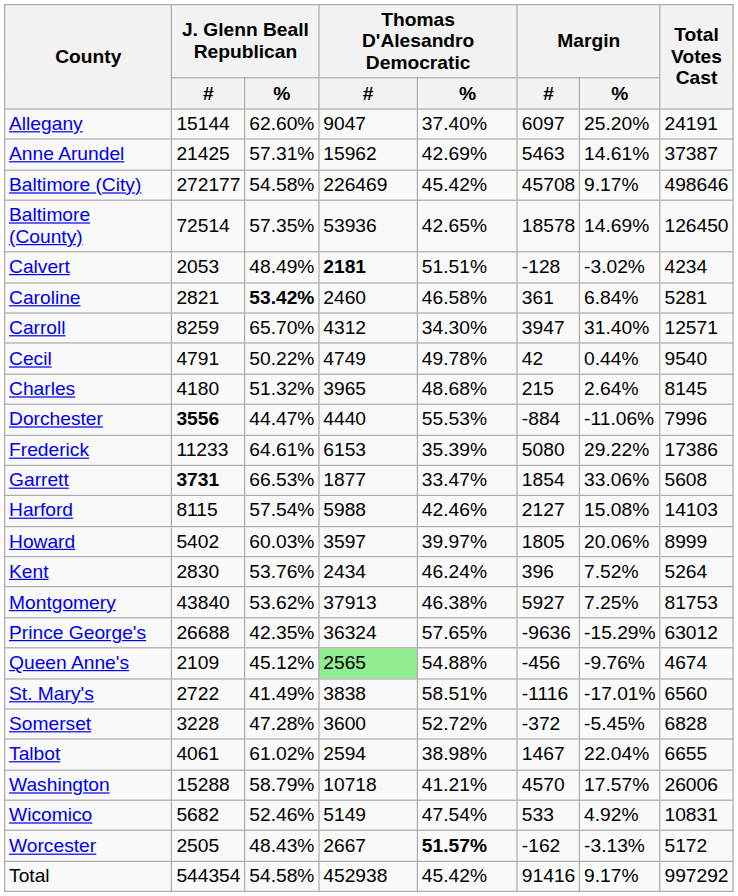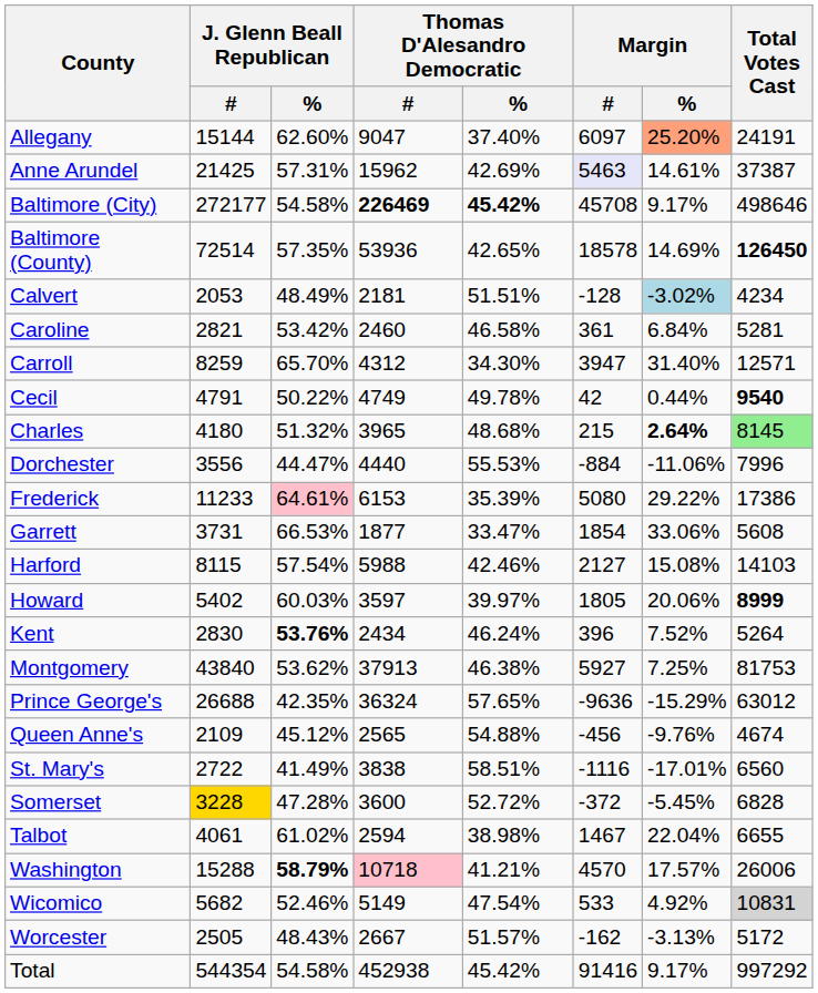Allegany | Margin / %: no background -> lightsalmon background
Anne Arundel | Margin / #: no background -> lavender background
Baltimore (City) | Thomas D'Alesandro Democratic / #: normal -> bold
Baltimore (City) | Thomas D'Alesandro Democratic / %: normal -> bold
Baltimore (County) | Total Votes Cast: normal -> bold
Calvert | Thomas D'Alesandro Democratic / #: bold -> normal
Calvert | Margin / %: no background -> lightblue background
Caroline | J. Glenn Beall Republican / %: bold -> normal
Cecil | Total Votes Cast: normal -> bold
Charles | Margin / %: normal -> bold
Charles | Total Votes Cast: no background -> lightgreen background
Dorchester | J. Glenn Beall Republican / #: bold -> normal
Frederick | J. Glenn Beall Republican / %: no background -> pink background
Garrett | J. Glenn Beall Republican / #: bold -> normal
Howard | Total Votes Cast: normal -> bold
Kent | J. Glenn Beall Republican / %: normal -> bold
Queen Anne's | Thomas D'Alesandro Democratic / #: lightgreen background -> no background
Somerset | J. Glenn Beall Republican / #: no background -> gold background
Washington | J. Glenn Beall Republican / %: normal -> bold
Washington | Thomas D'Alesandro Democratic / #: no background -> pink background
Wicomico | Total Votes Cast: no background -> lightgrey background
Worcester | Thomas D'Alesandro Democratic / %: bold -> normal
